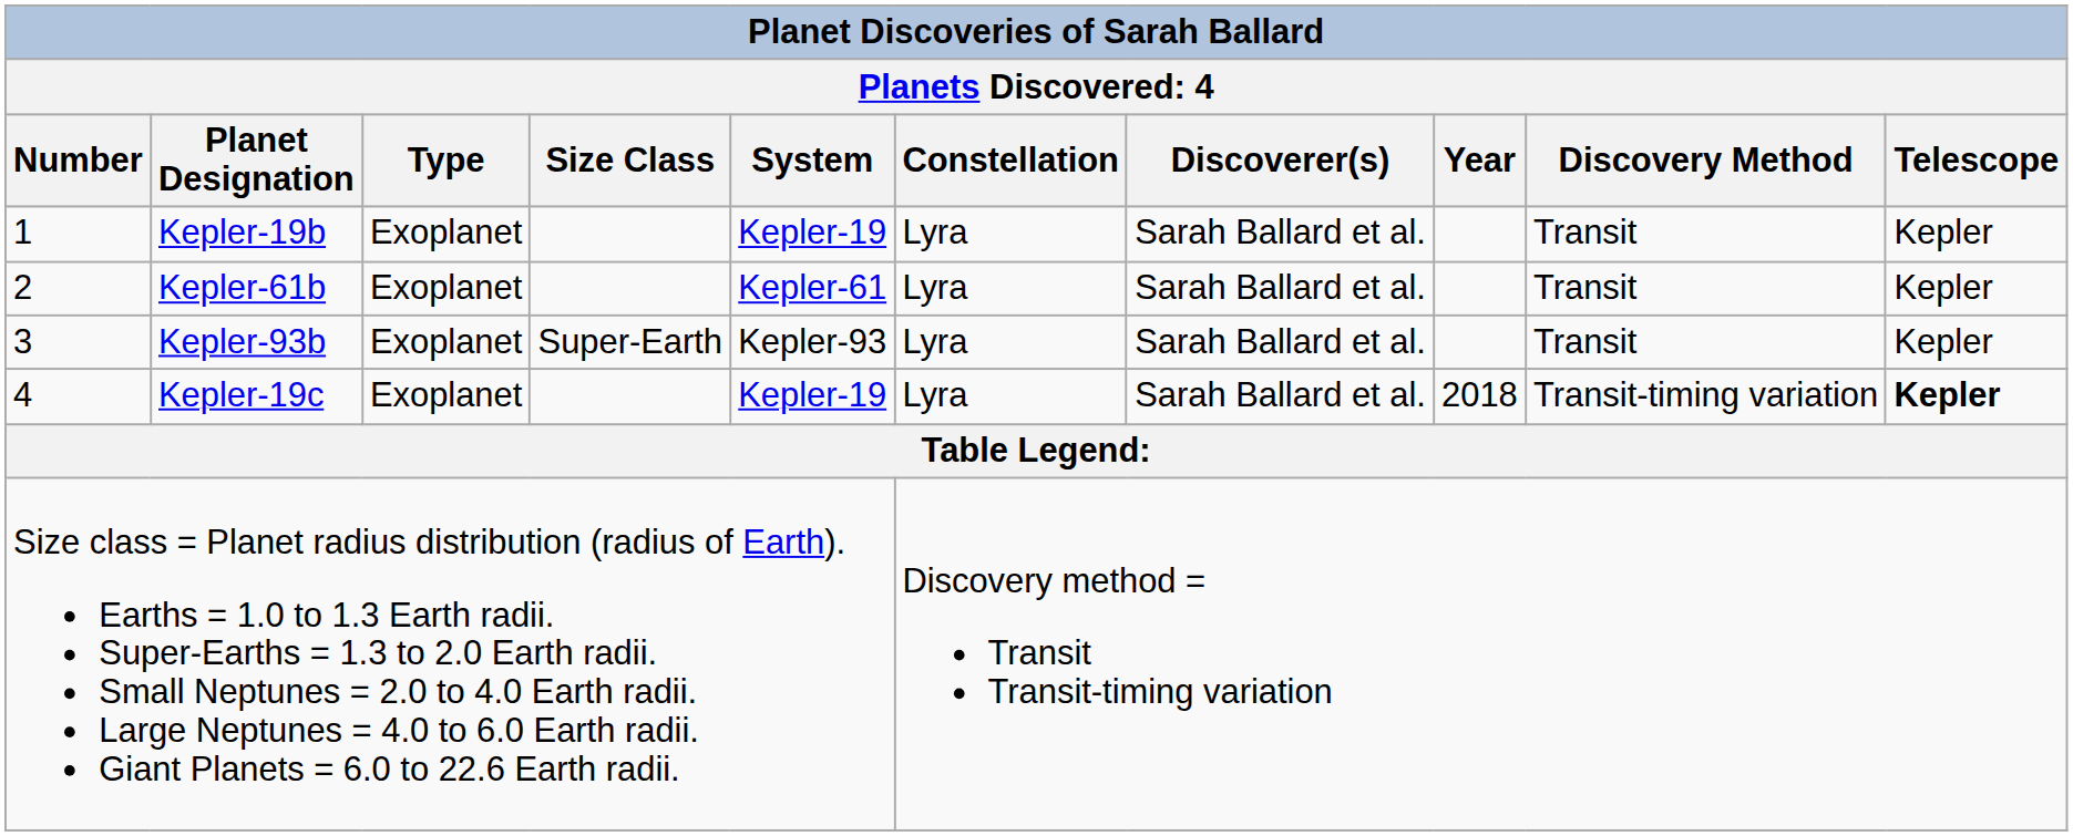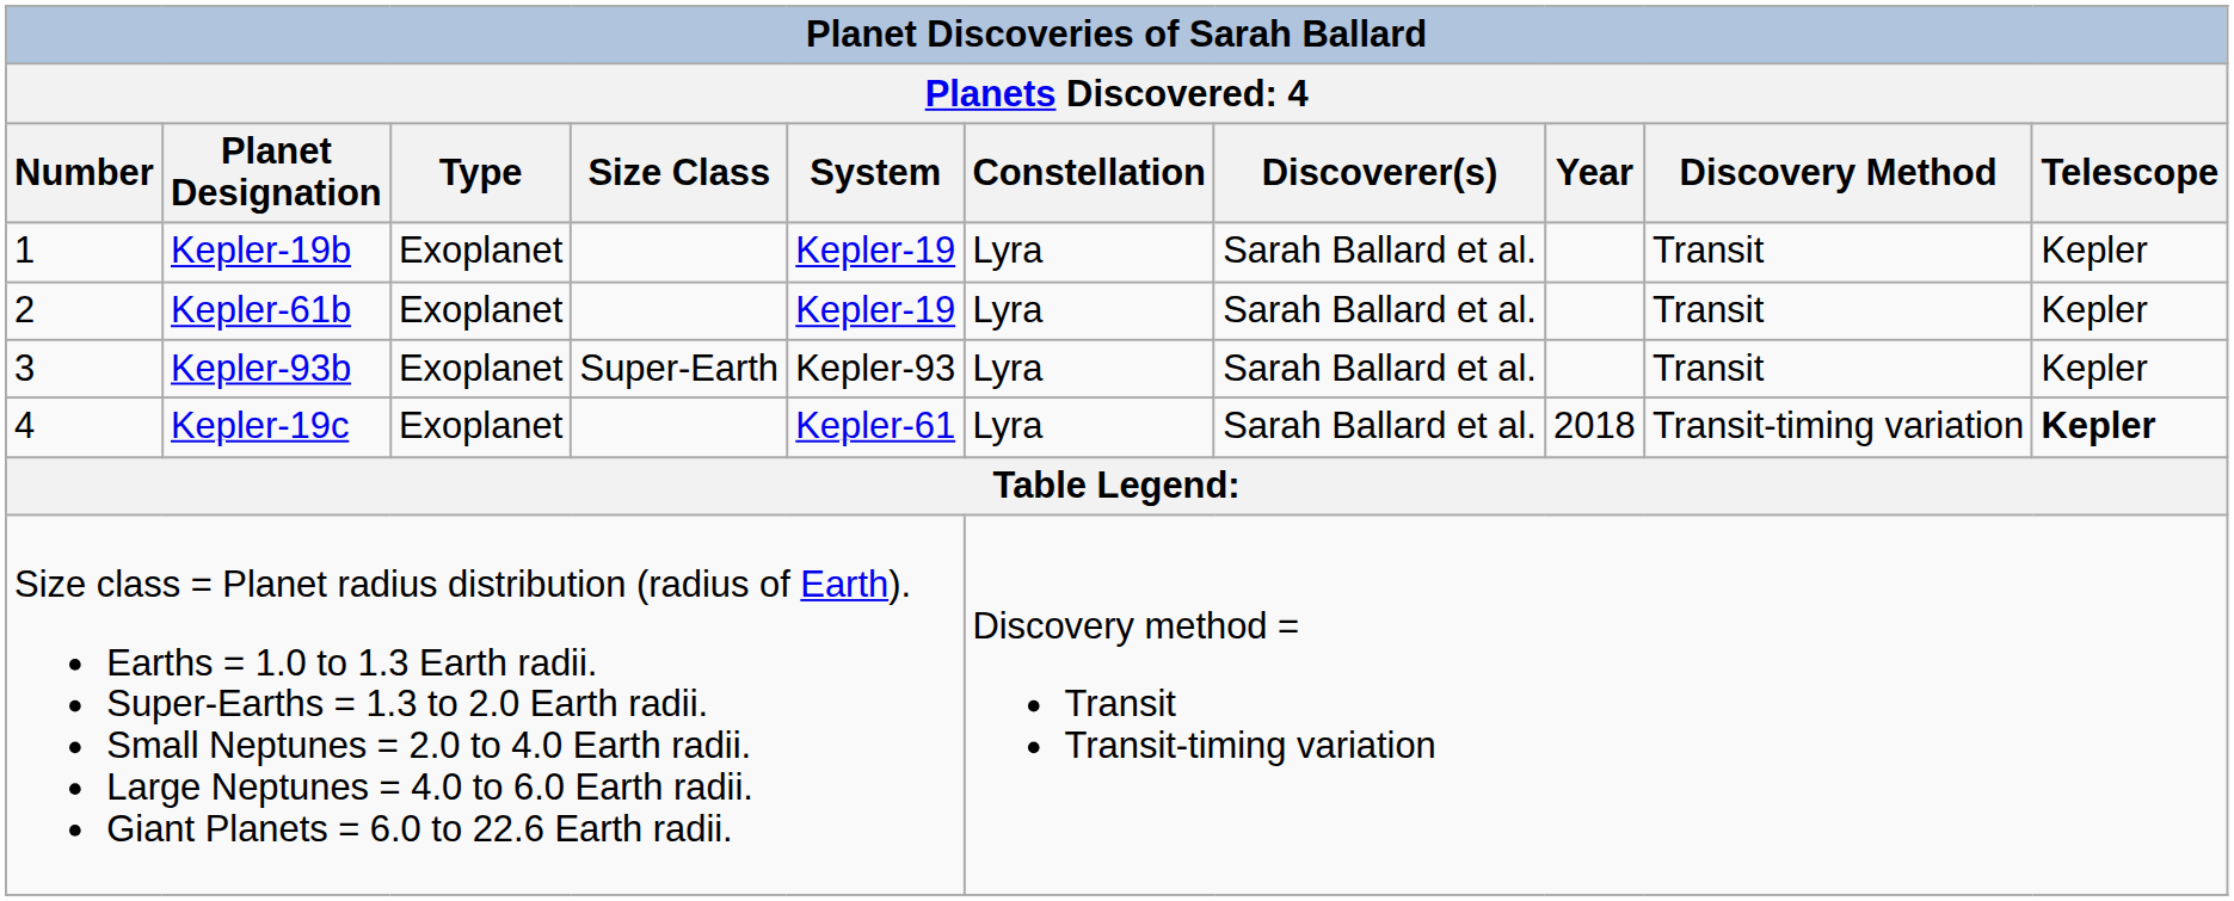Kepler-61b | System: Kepler-61 -> Kepler-19
Kepler-19c | System: Kepler-19 -> Kepler-61
